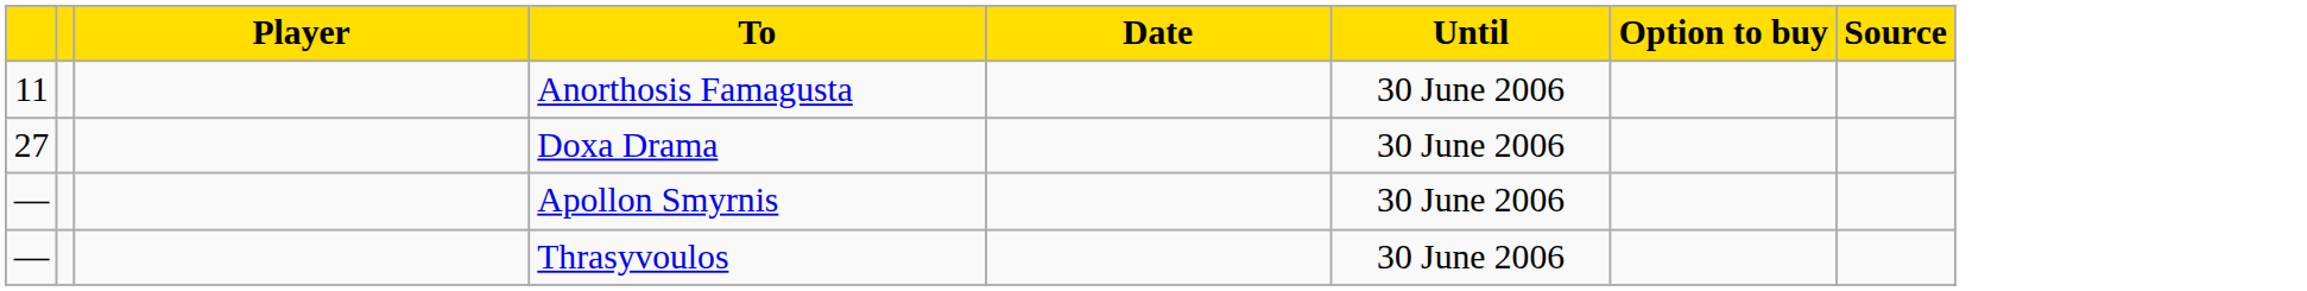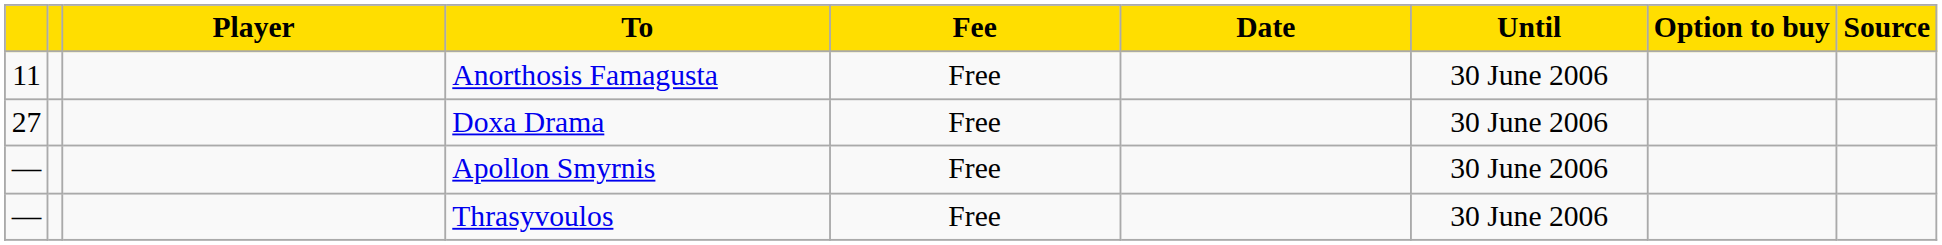+ column: Fee | Free | Free | Free | Free
